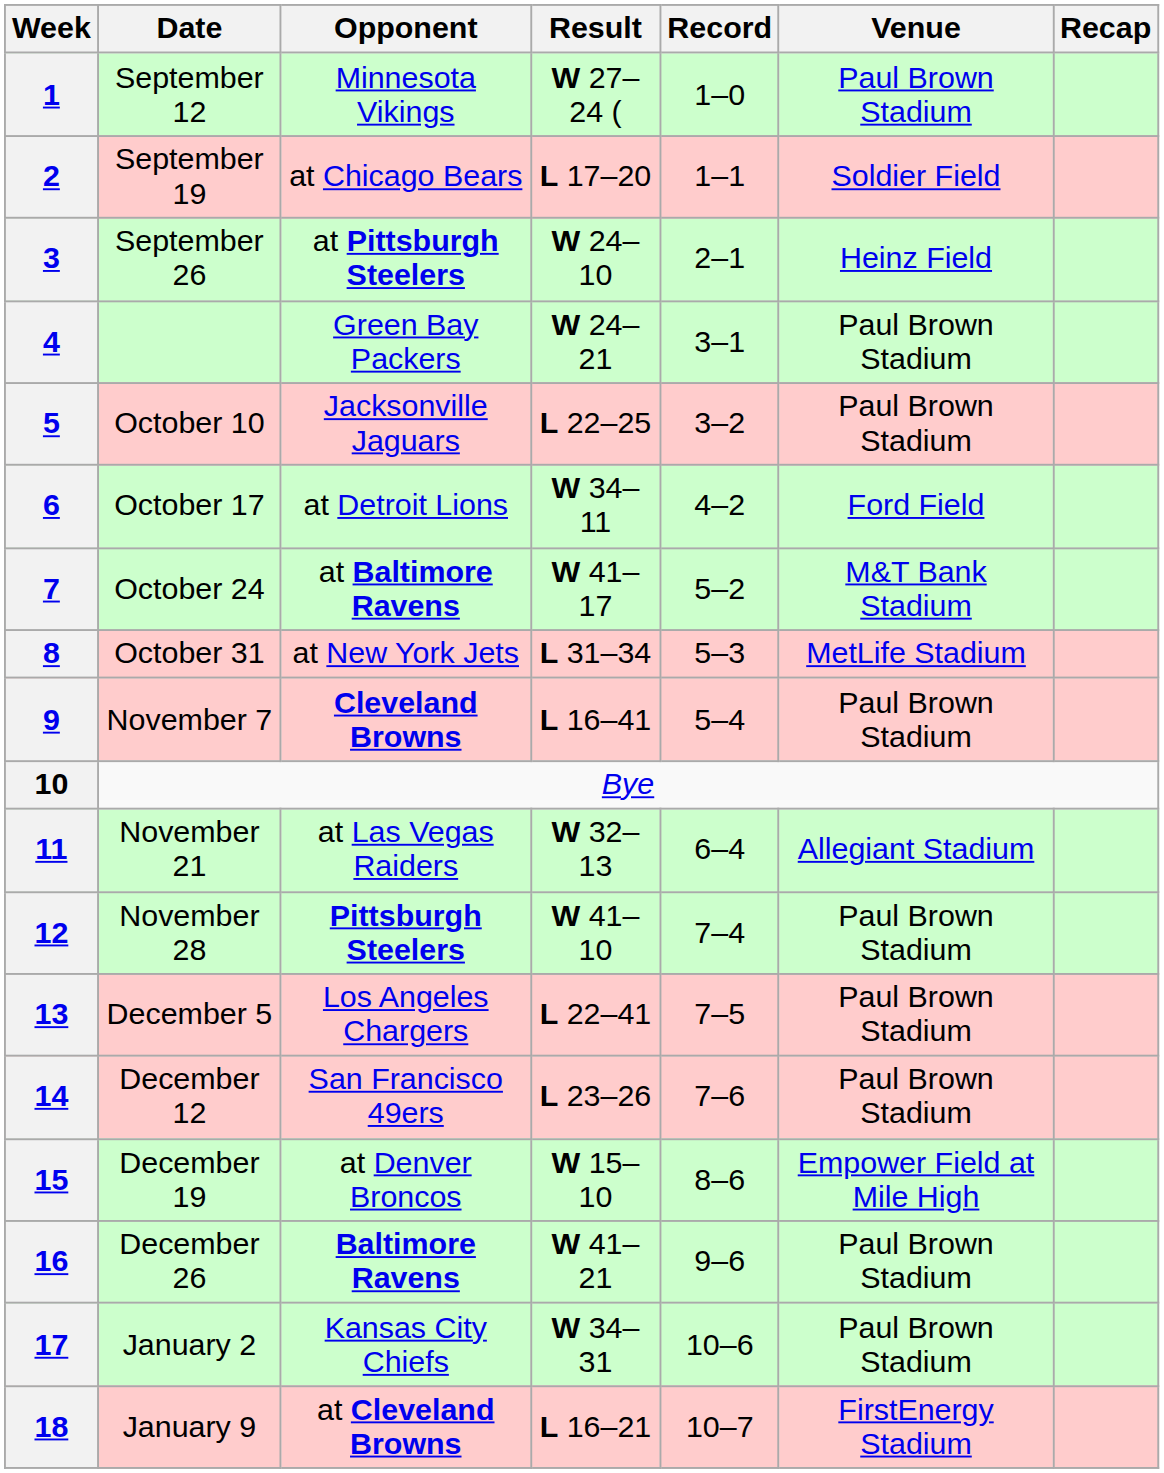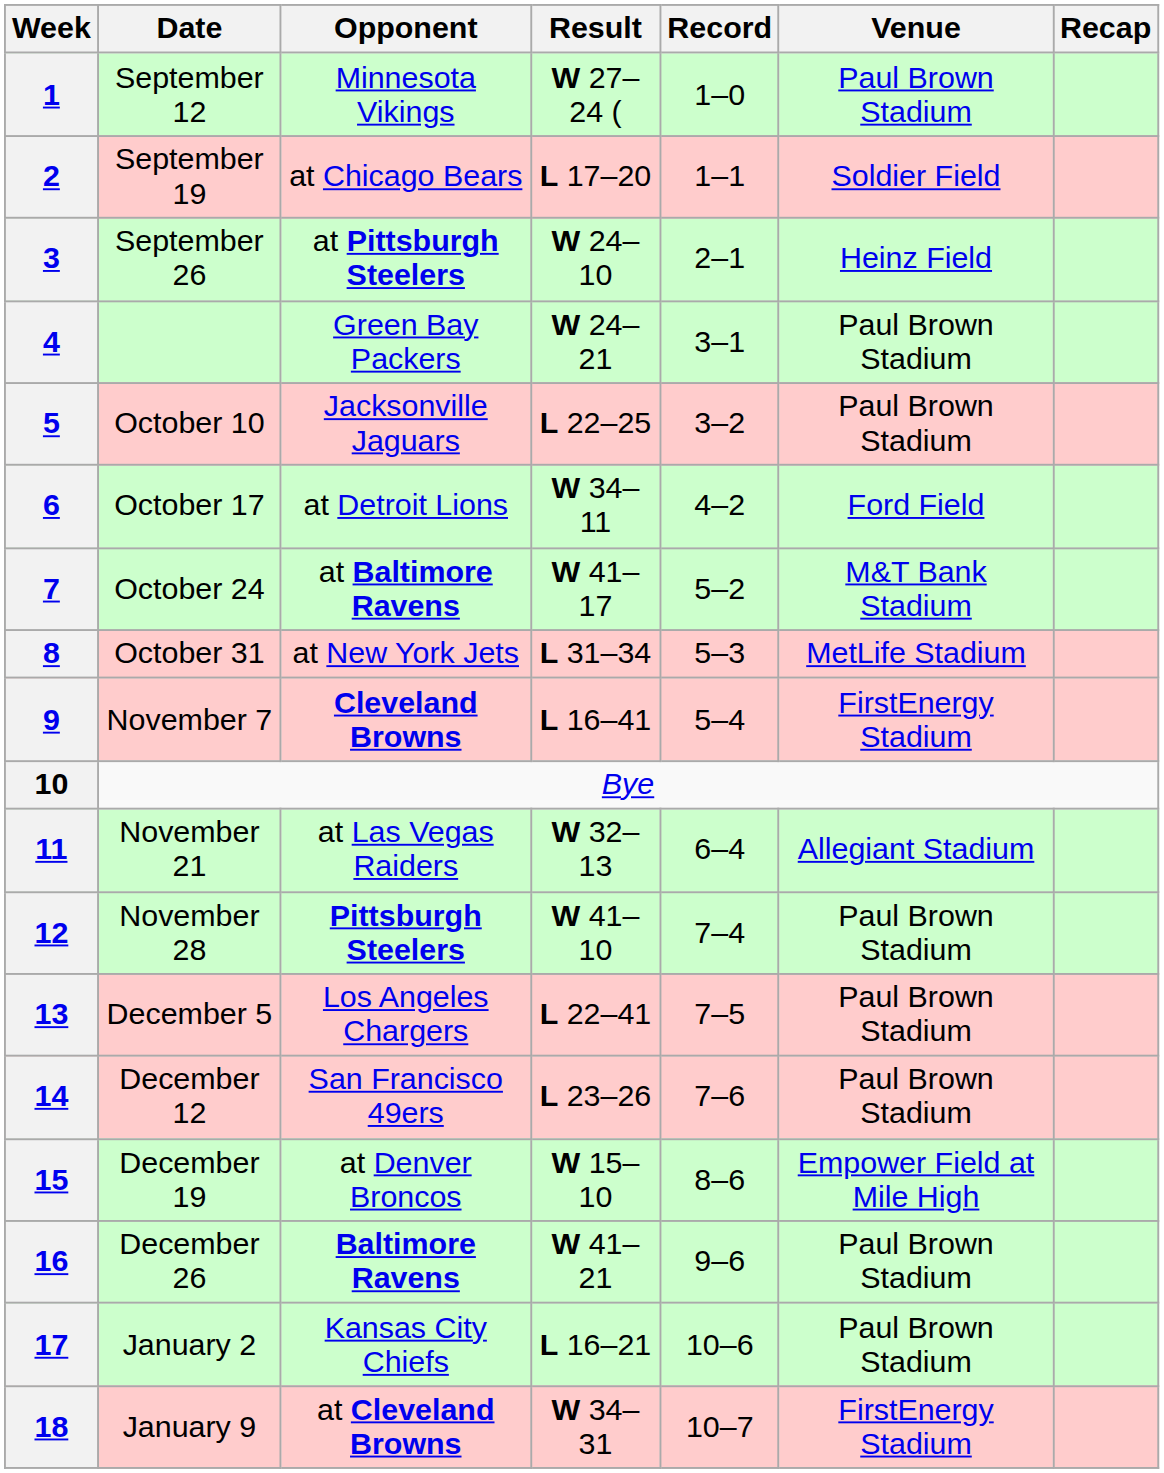9 | Venue: Paul Brown Stadium -> FirstEnergy Stadium
17 | Result: W 34–31 -> L 16–21
18 | Result: L 16–21 -> W 34–31
